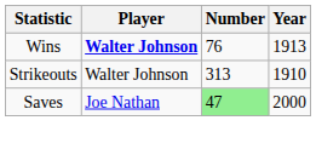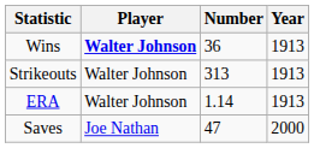Wins | Number: 76 -> 36
Strikeouts | Year: 1910 -> 1913
+ row: ERA | Walter Johnson | 1.14 | 1913
Saves | Number: lightgreen background -> no background
